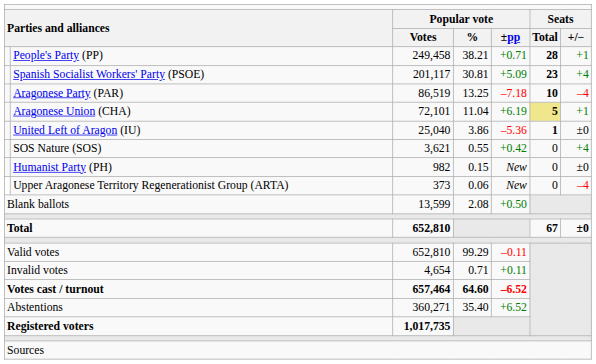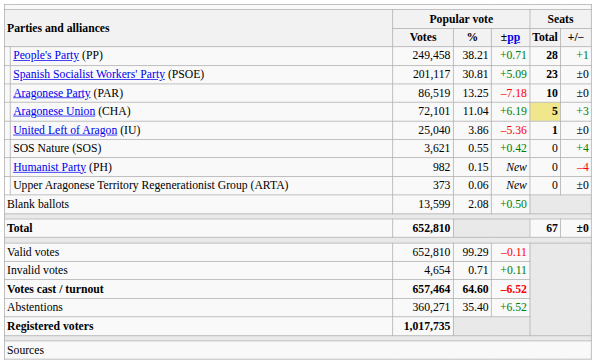Spanish Socialist Workers' Party (PSOE) | column 7: +4 -> ±0
Aragonese Party (PAR) | column 7: –4 -> ±0
Aragonese Union (CHA) | column 7: +1 -> +3
Humanist Party (PH) | column 7: ±0 -> –4
Upper Aragonese Territory Regenerationist Group (ARTA) | column 7: –4 -> ±0
